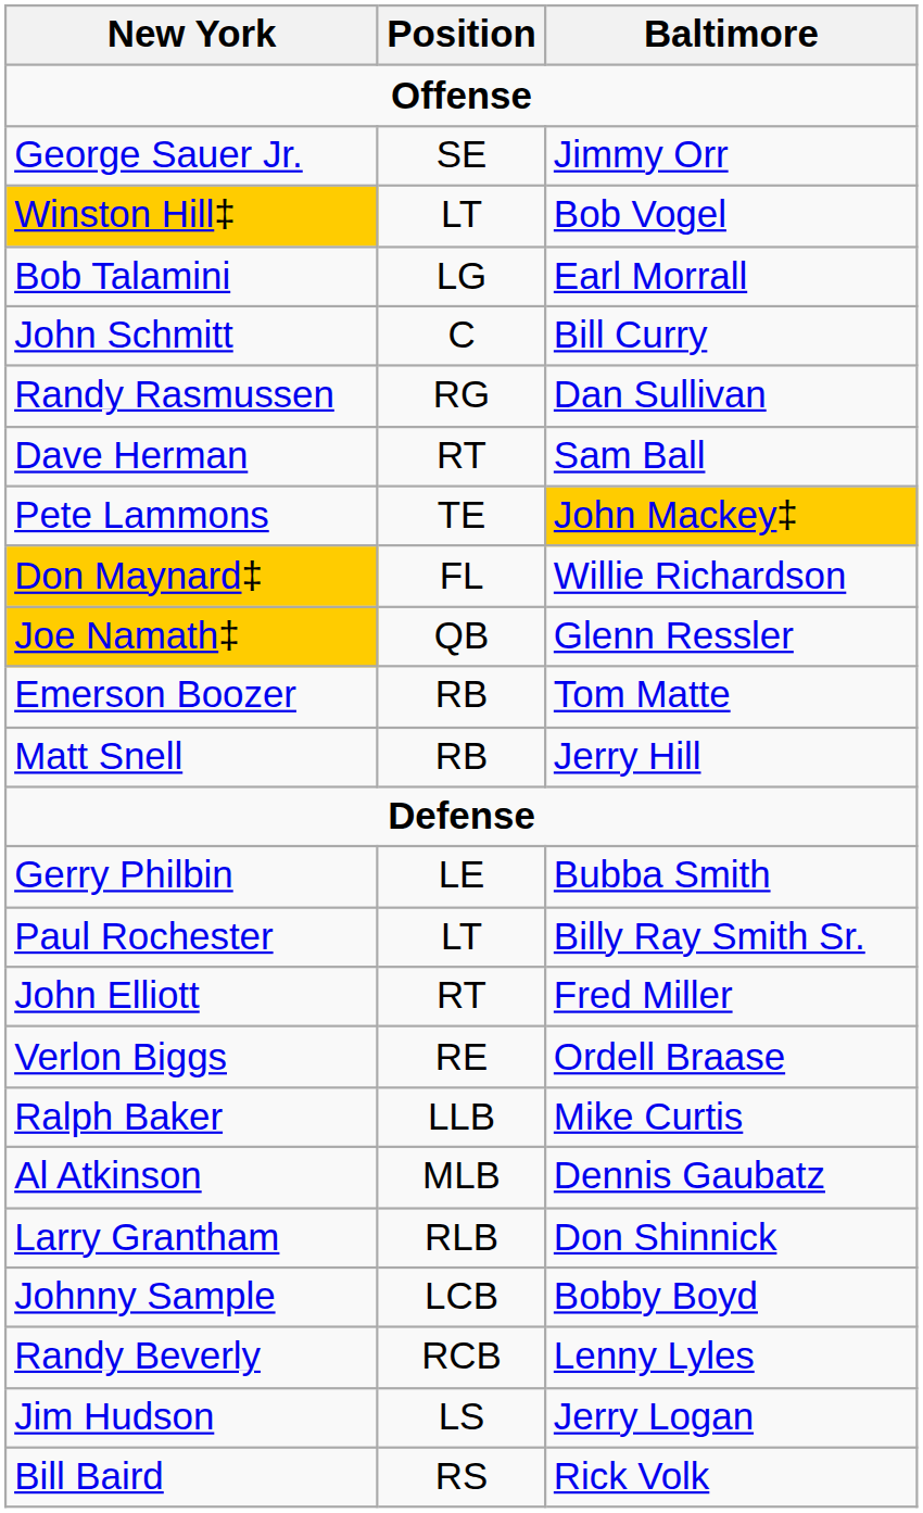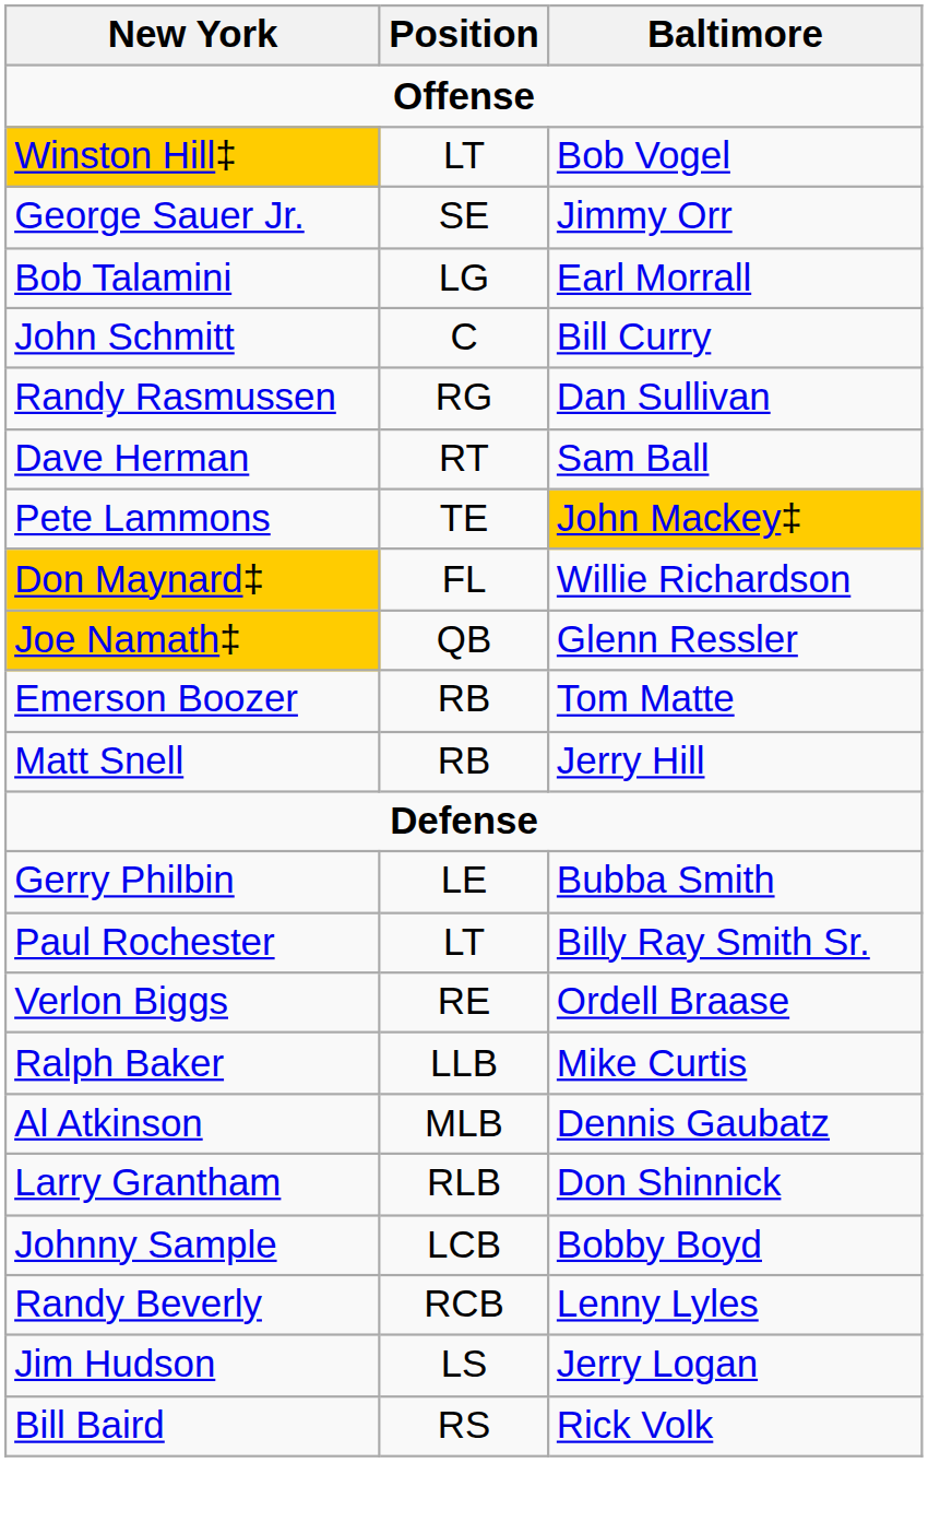rows swapped: George Sauer Jr. <-> Winston Hill‡
- row: John Elliott | RT | Fred Miller
